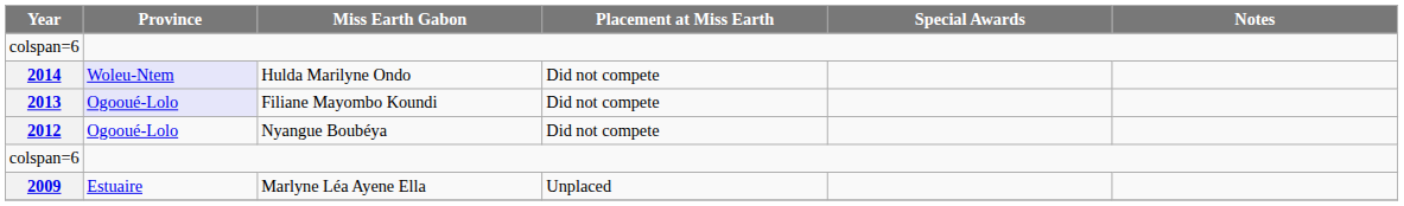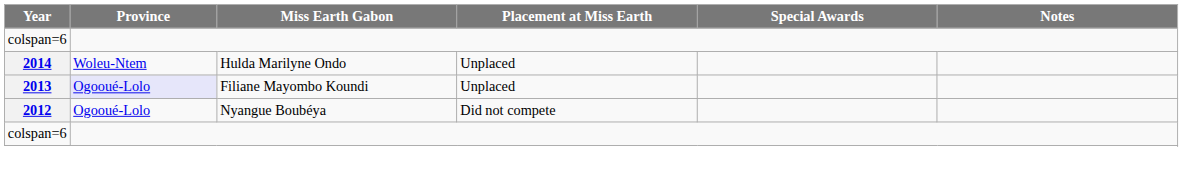2014 | Province: lavender background -> no background
2014 | Placement at Miss Earth: Did not compete -> Unplaced
2013 | Placement at Miss Earth: Did not compete -> Unplaced
- row: 2009 | Estuaire | Marlyne Léa Ayene Ella | Unplaced
